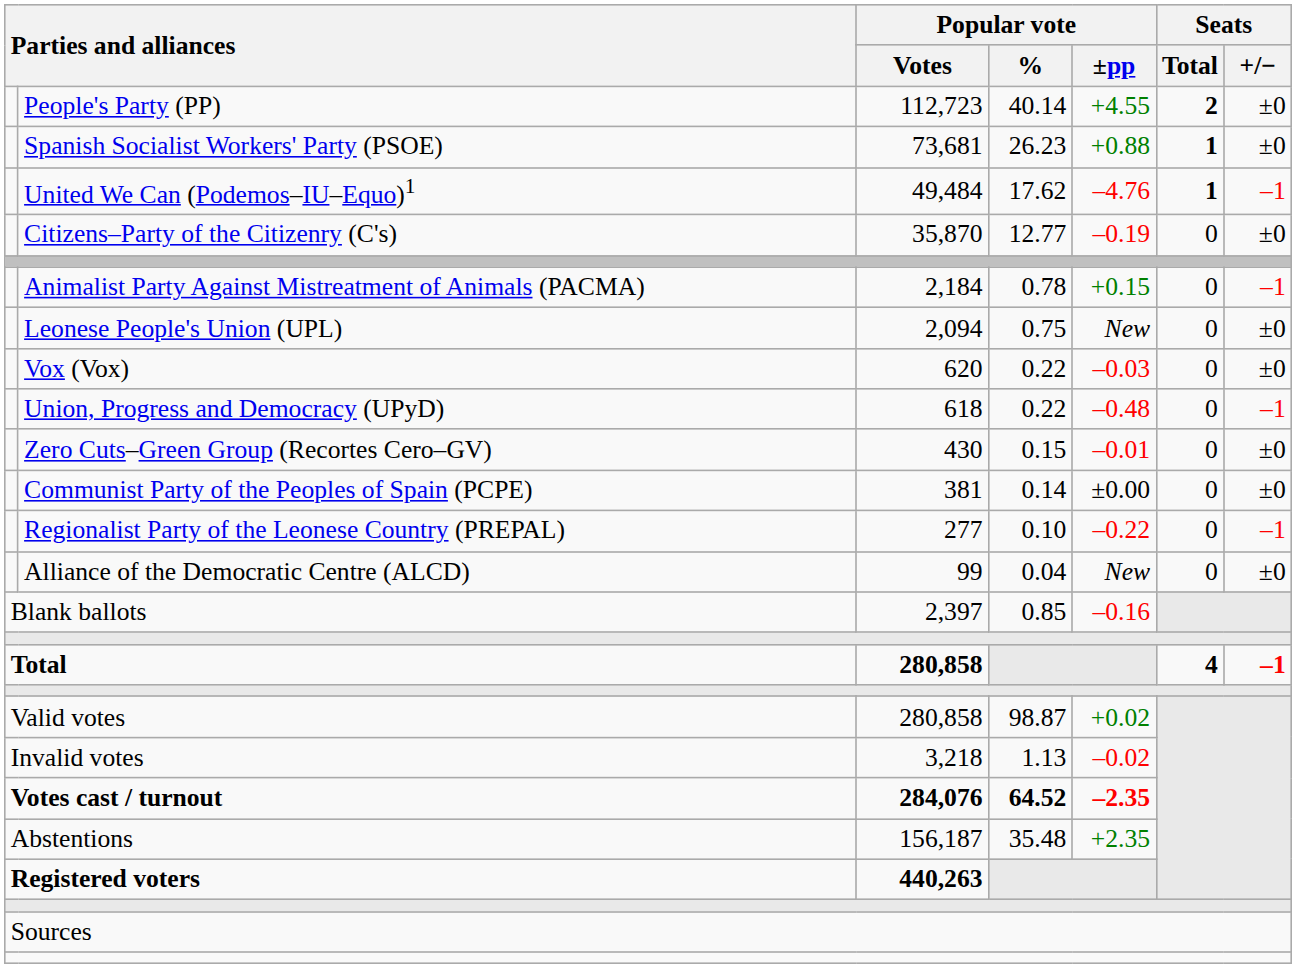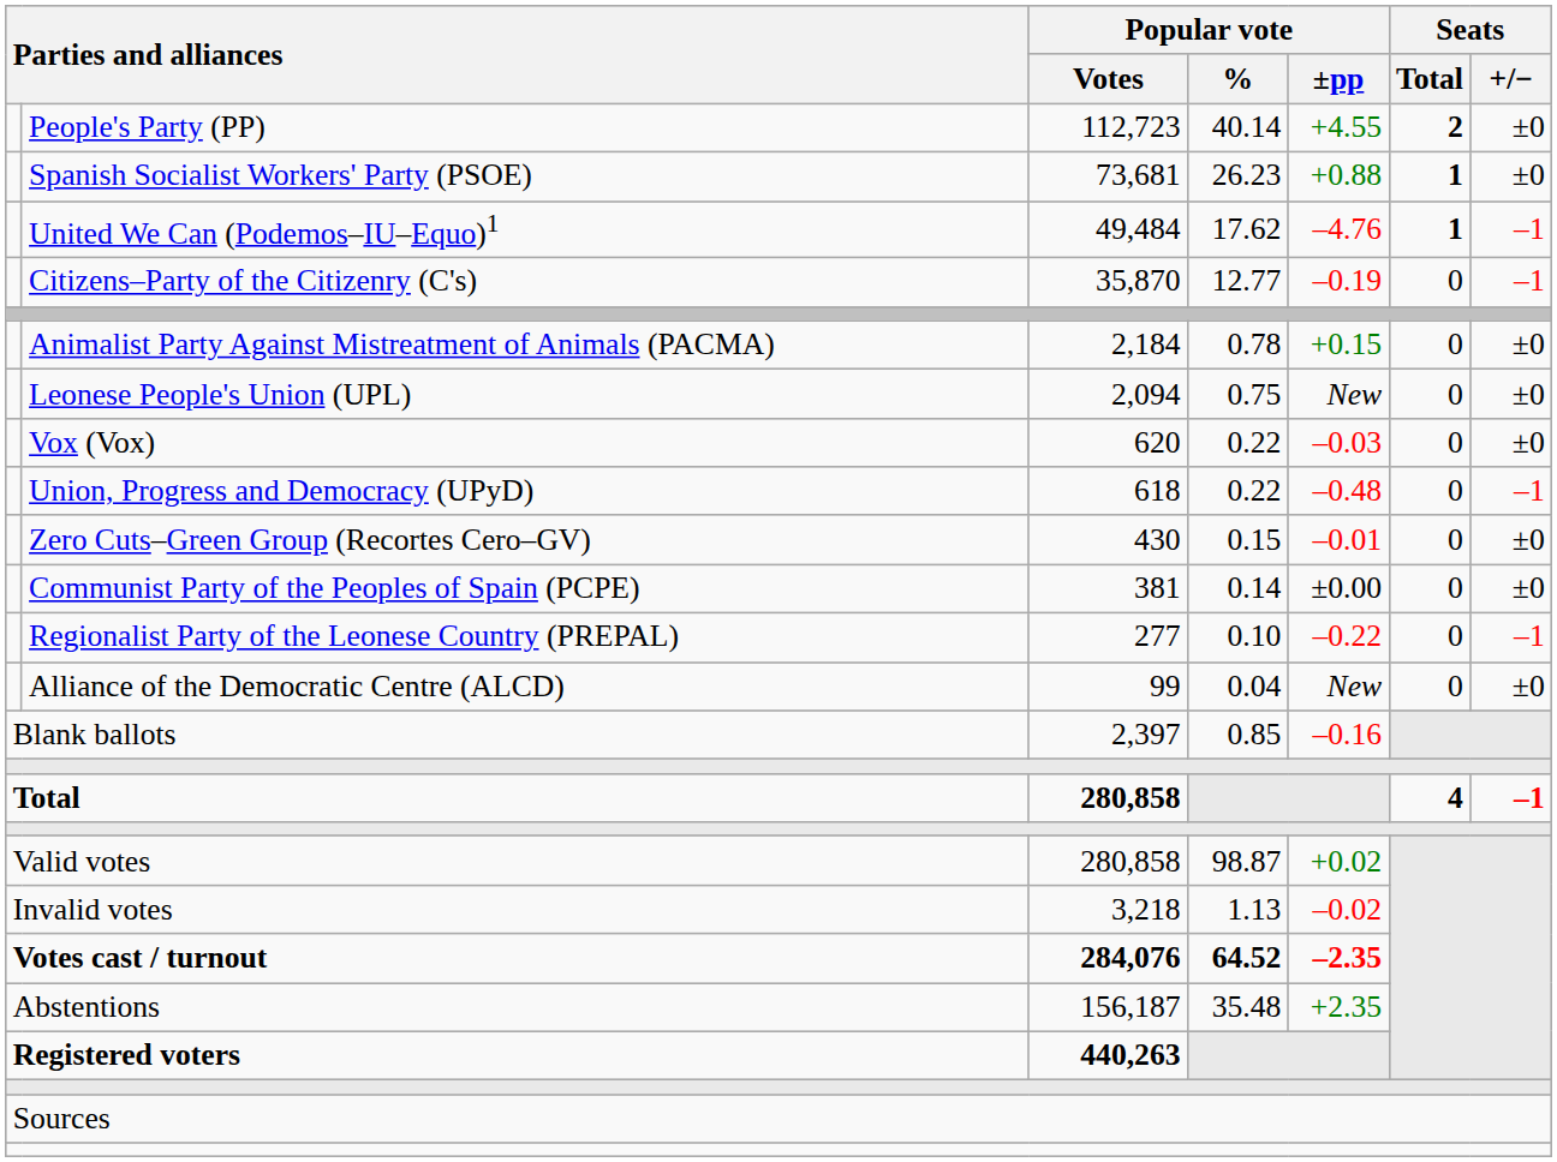Citizens–Party of the Citizenry (C's) | Seats / +/−: ±0 -> –1
Animalist Party Against Mistreatment of Animals (PACMA) | Seats / +/−: –1 -> ±0
